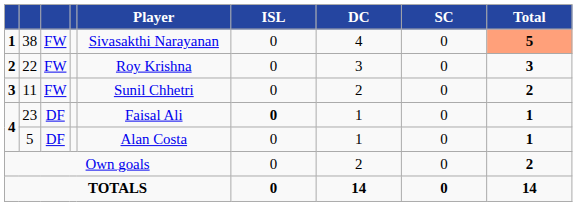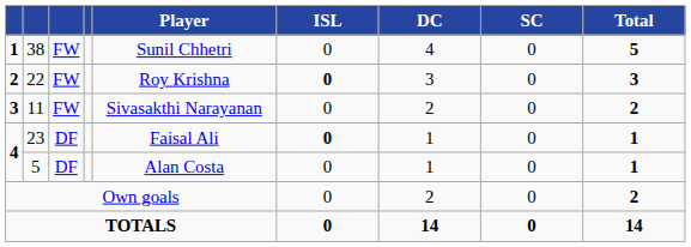38 | Player: Sivasakthi Narayanan -> Sunil Chhetri
38 | Total: lightsalmon background -> no background
22 | ISL: normal -> bold
11 | Player: Sunil Chhetri -> Sivasakthi Narayanan
